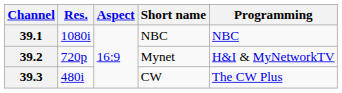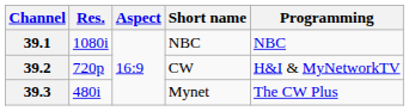39.2 | Short name: Mynet -> CW
39.3 | Short name: CW -> Mynet
